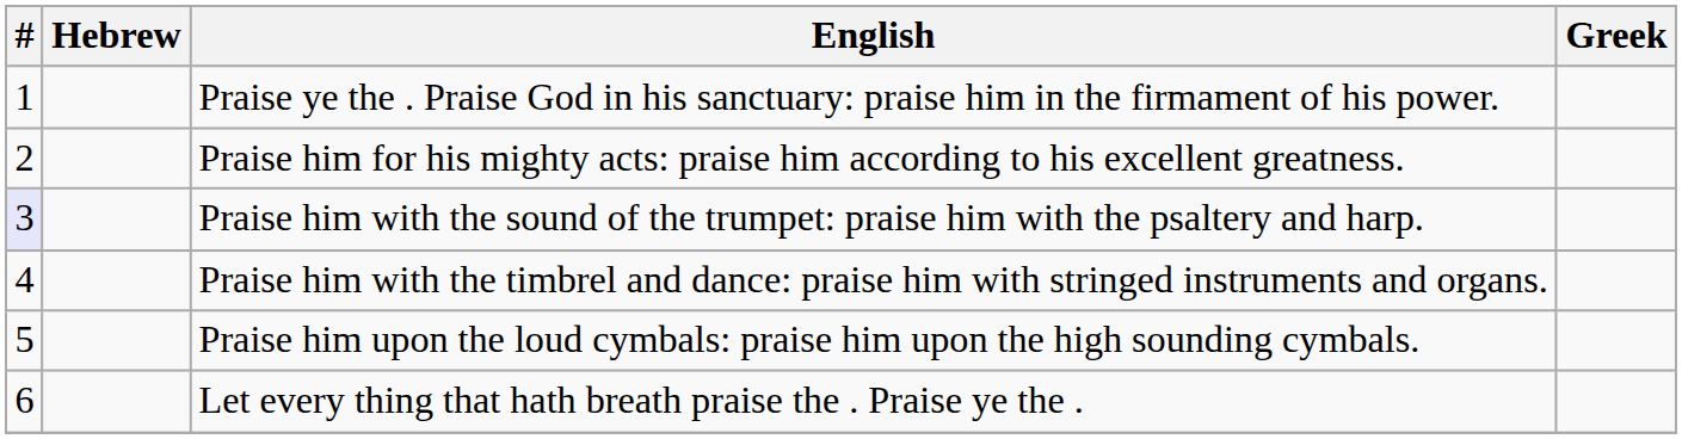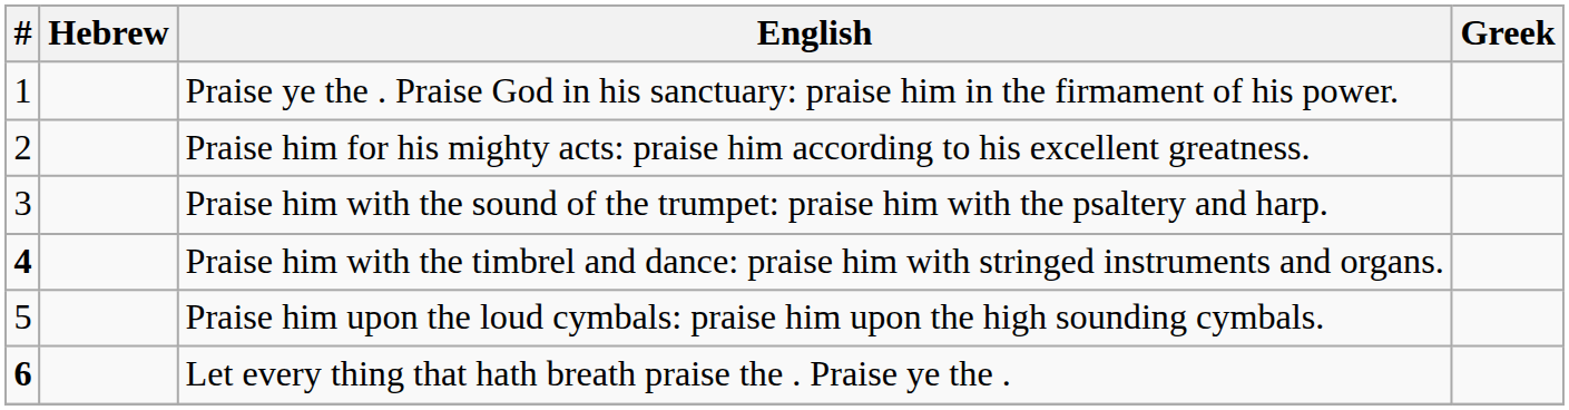row 4 | #: lavender background -> no background
row 5 | #: normal -> bold
row 7 | #: normal -> bold
